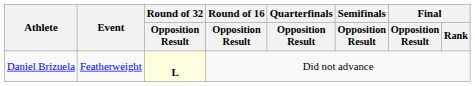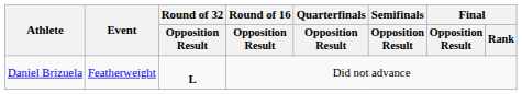Daniel Brizuela | Round of 32 / Opposition Result: lightyellow background -> no background
